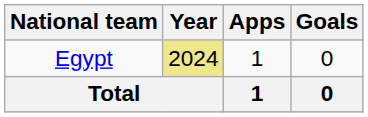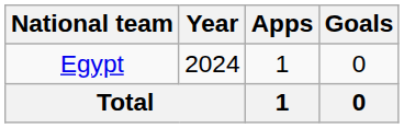Egypt | Year: khaki background -> no background
